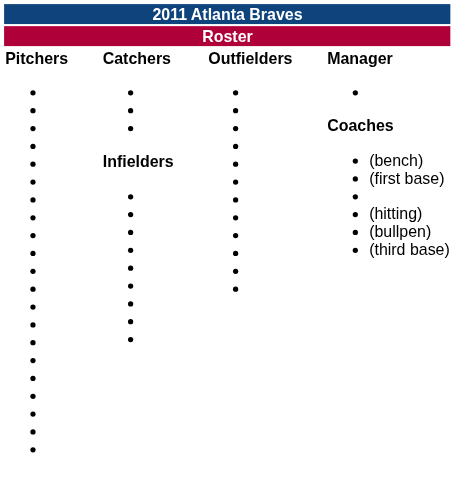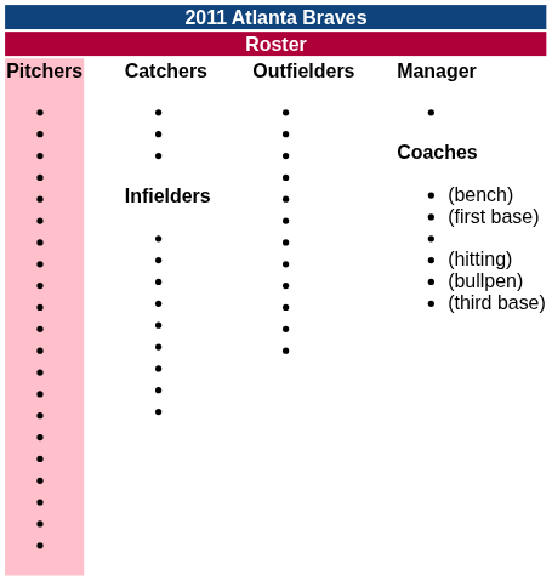Pitchers | column 1: no background -> pink background
